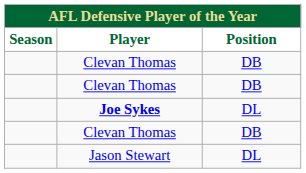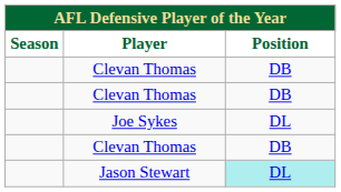Joe Sykes | Player: bold -> normal
Jason Stewart | Position: no background -> paleturquoise background
